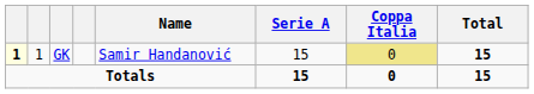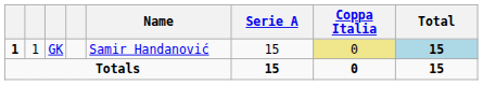row 2 | column 1: lightyellow background -> no background
row 2 | Total: no background -> lightblue background
